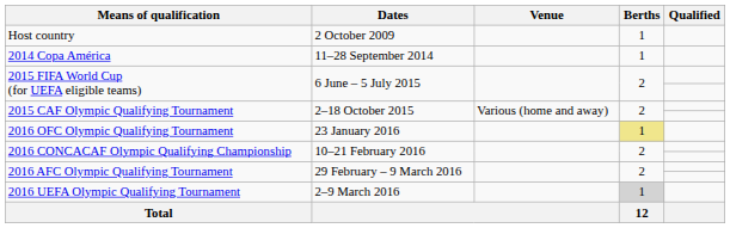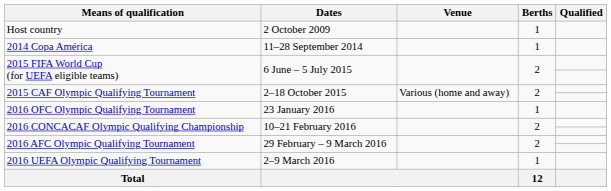2016 OFC Olympic Qualifying Tournament | Berths: khaki background -> no background
2016 UEFA Olympic Qualifying Tournament | Berths: lightgrey background -> no background
